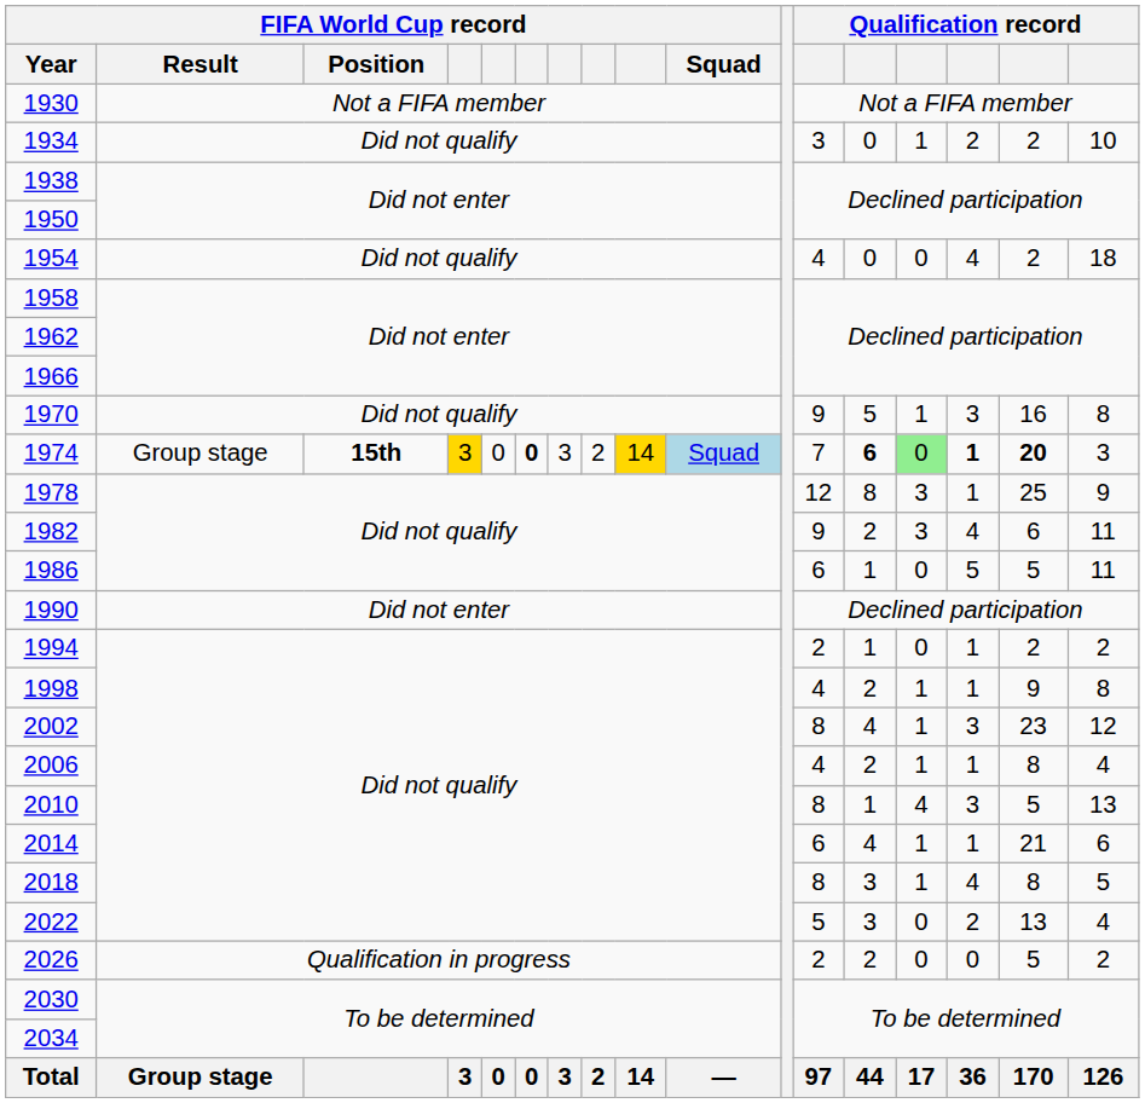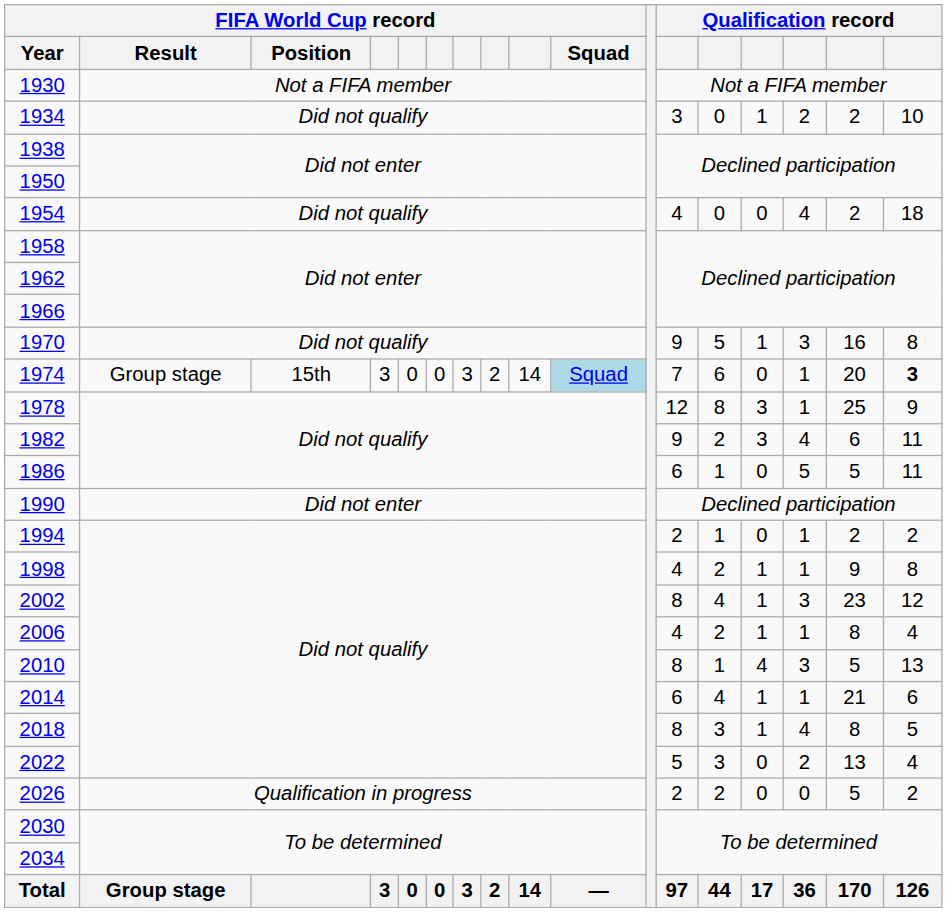1974 | FIFA World Cup record / Position: bold -> normal
1974 | column 4: gold background -> no background
1974 | column 6: bold -> normal
1974 | column 9: gold background -> no background
1974 | column 13: bold -> normal
1974 | column 14: lightgreen background -> no background
1974 | column 15: bold -> normal
1974 | column 16: bold -> normal
1974 | column 17: normal -> bold
